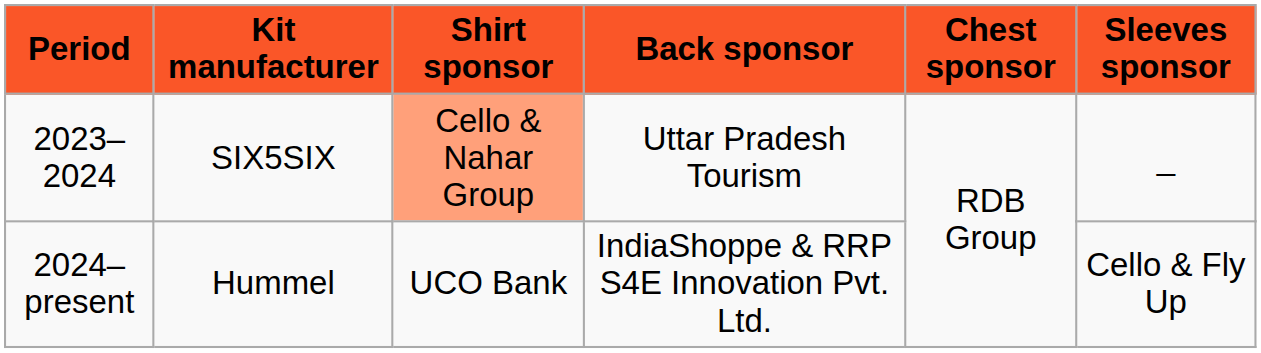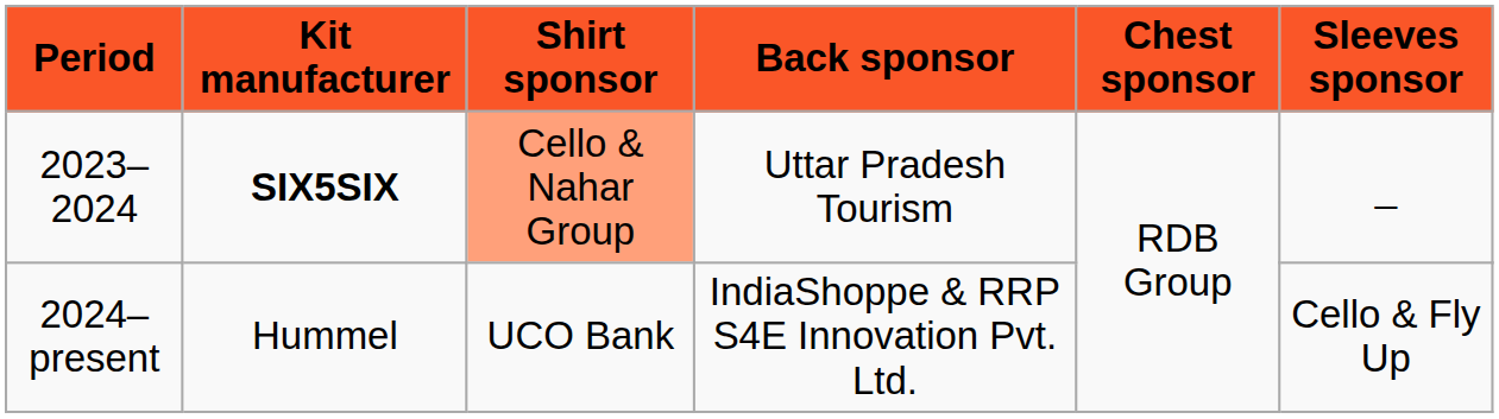2023–2024 | Kit manufacturer: normal -> bold
